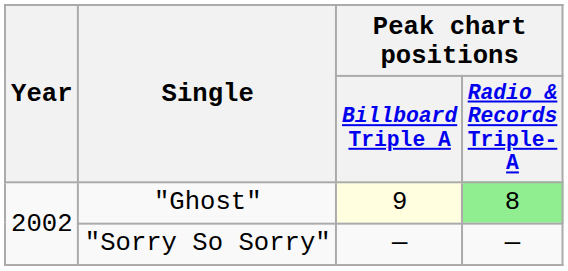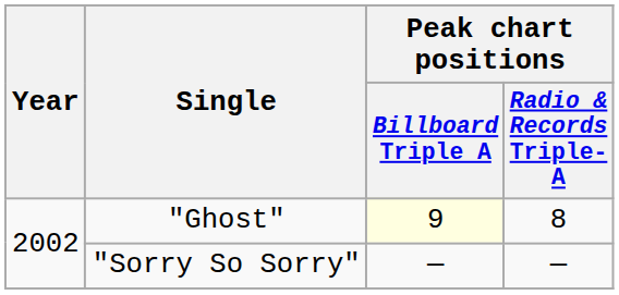"Ghost" | Peak chart positions / Radio & Records Triple-A: lightgreen background -> no background
